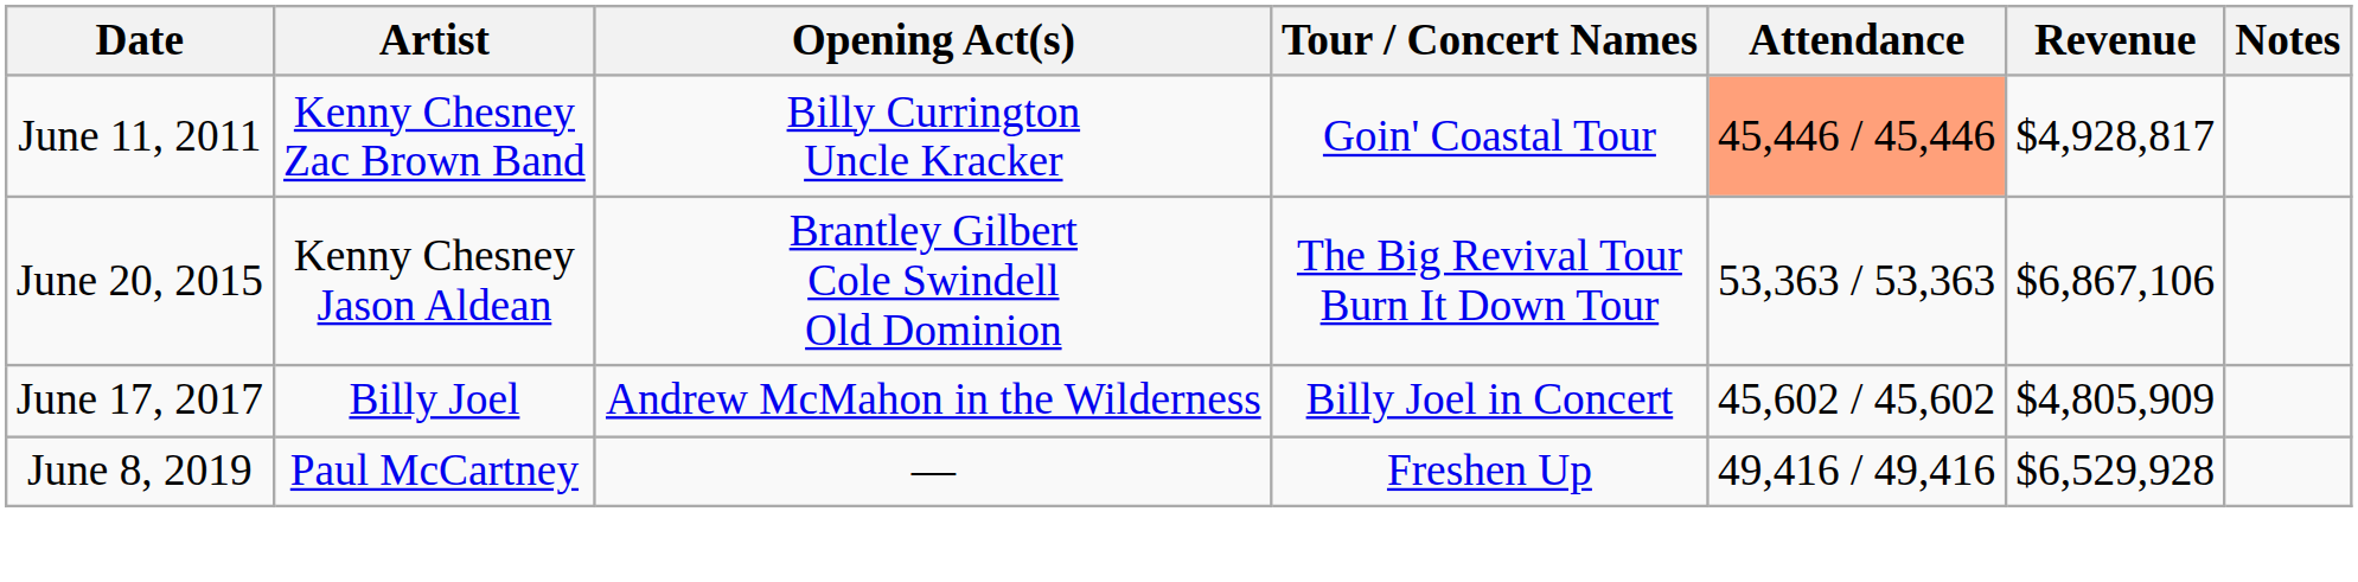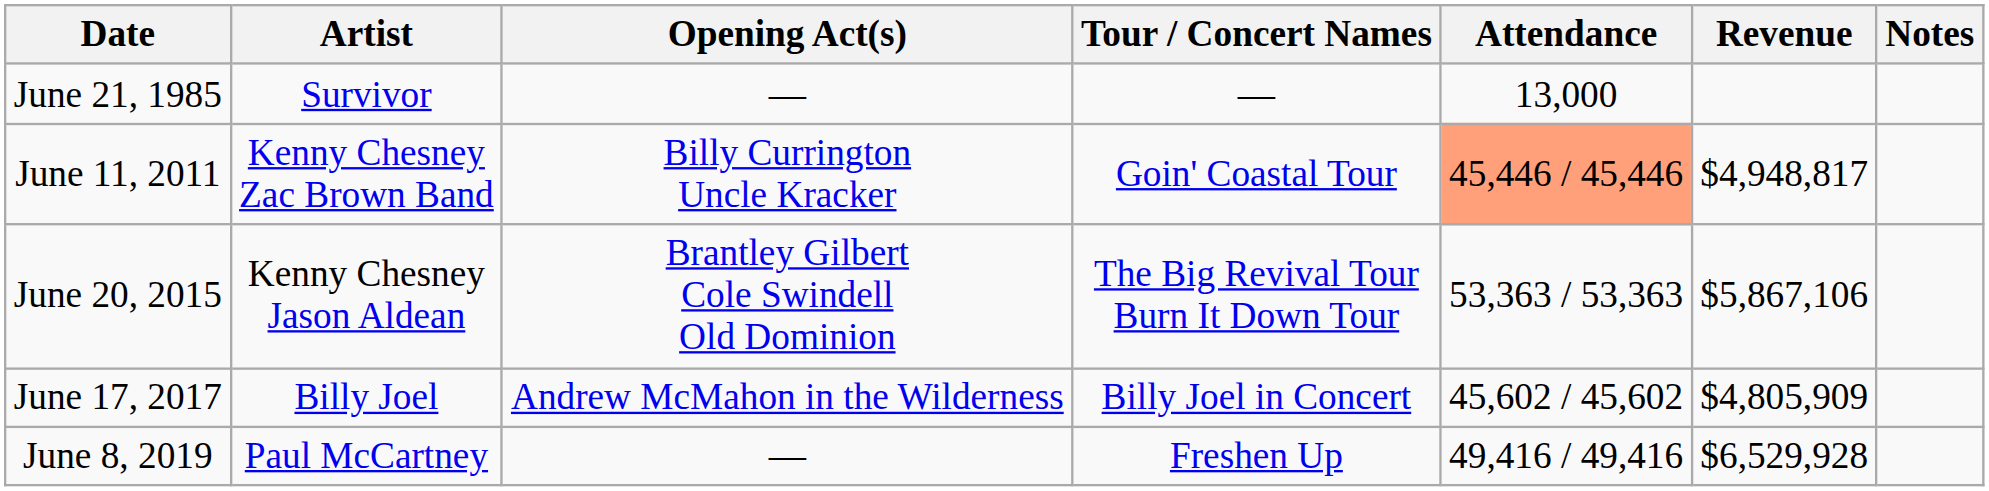+ row: June 21, 1985 | Survivor | — | — | 13,000
June 11, 2011 | Revenue: $4,928,817 -> $4,948,817
June 20, 2015 | Revenue: $6,867,106 -> $5,867,106
